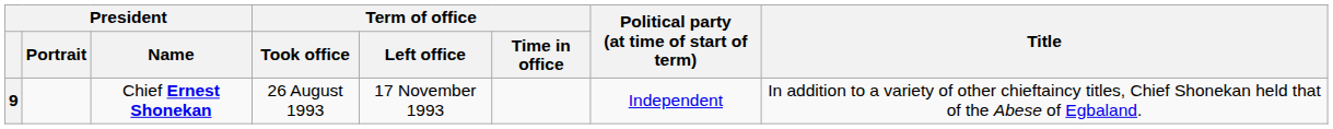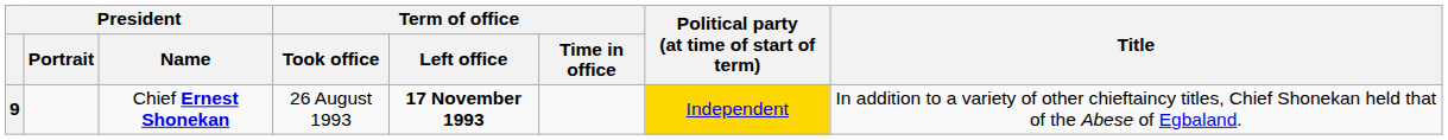9 | Term of office / Left office: normal -> bold
9 | Political party (at time of start of term): no background -> gold background
